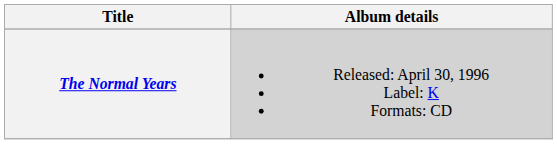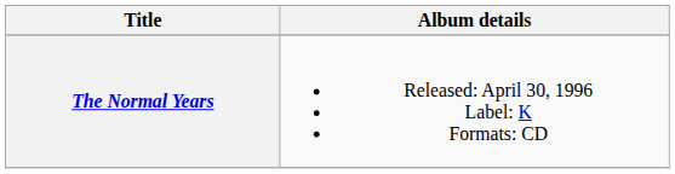The Normal Years | Album details: lightgrey background -> no background
